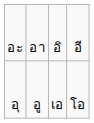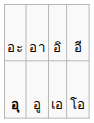เอ | column 1: normal -> bold
